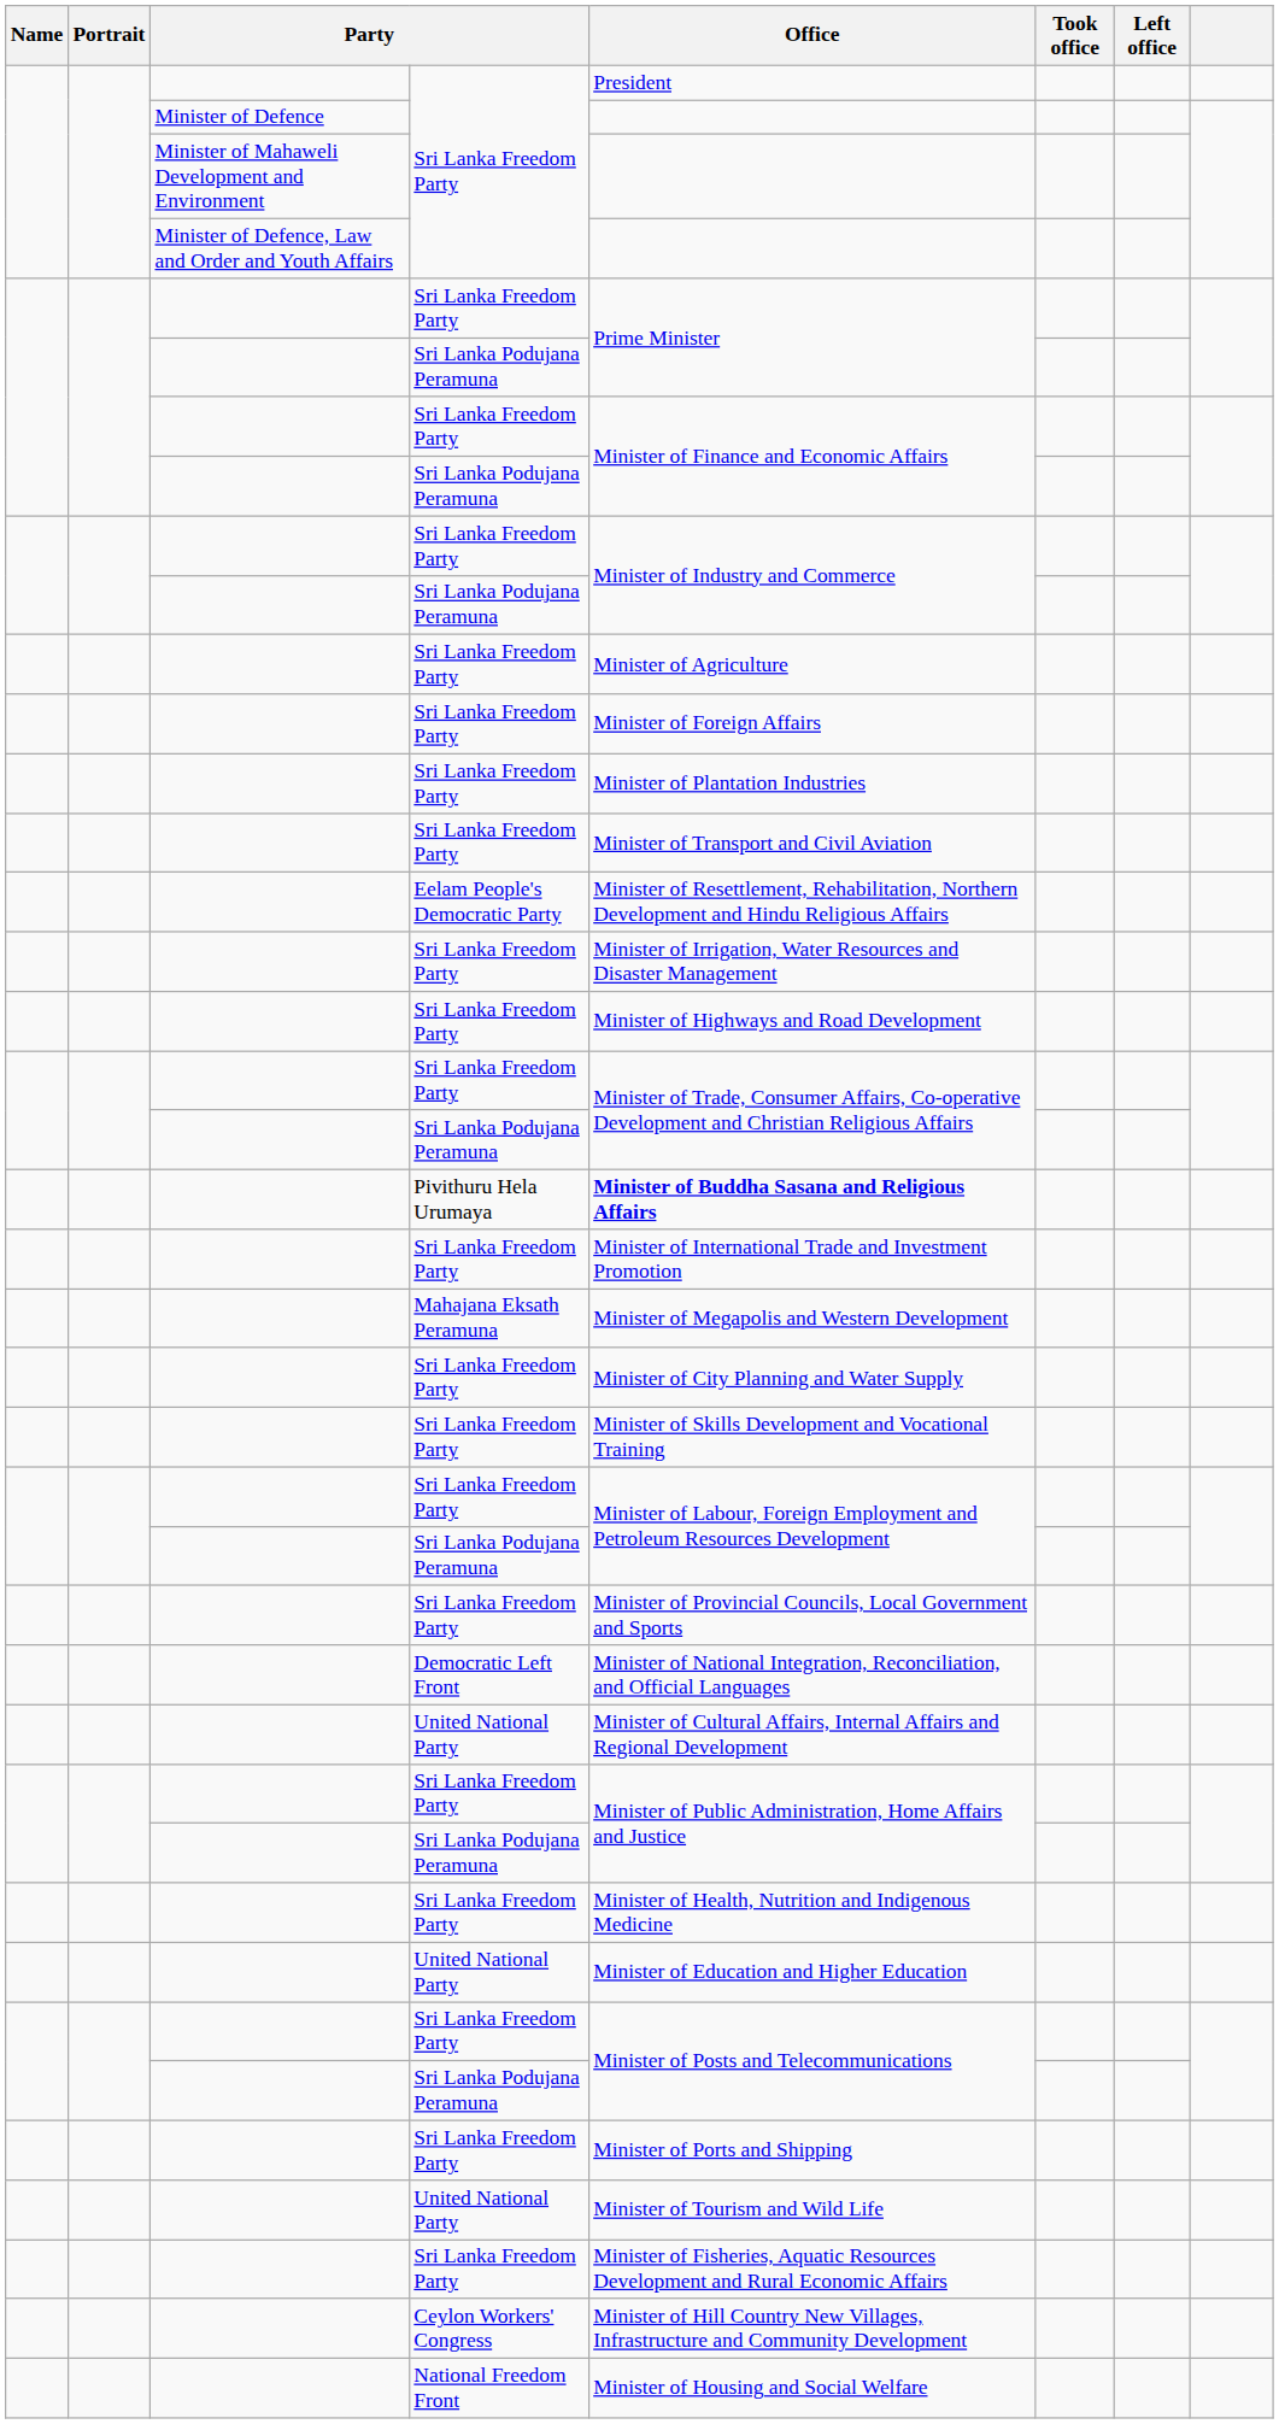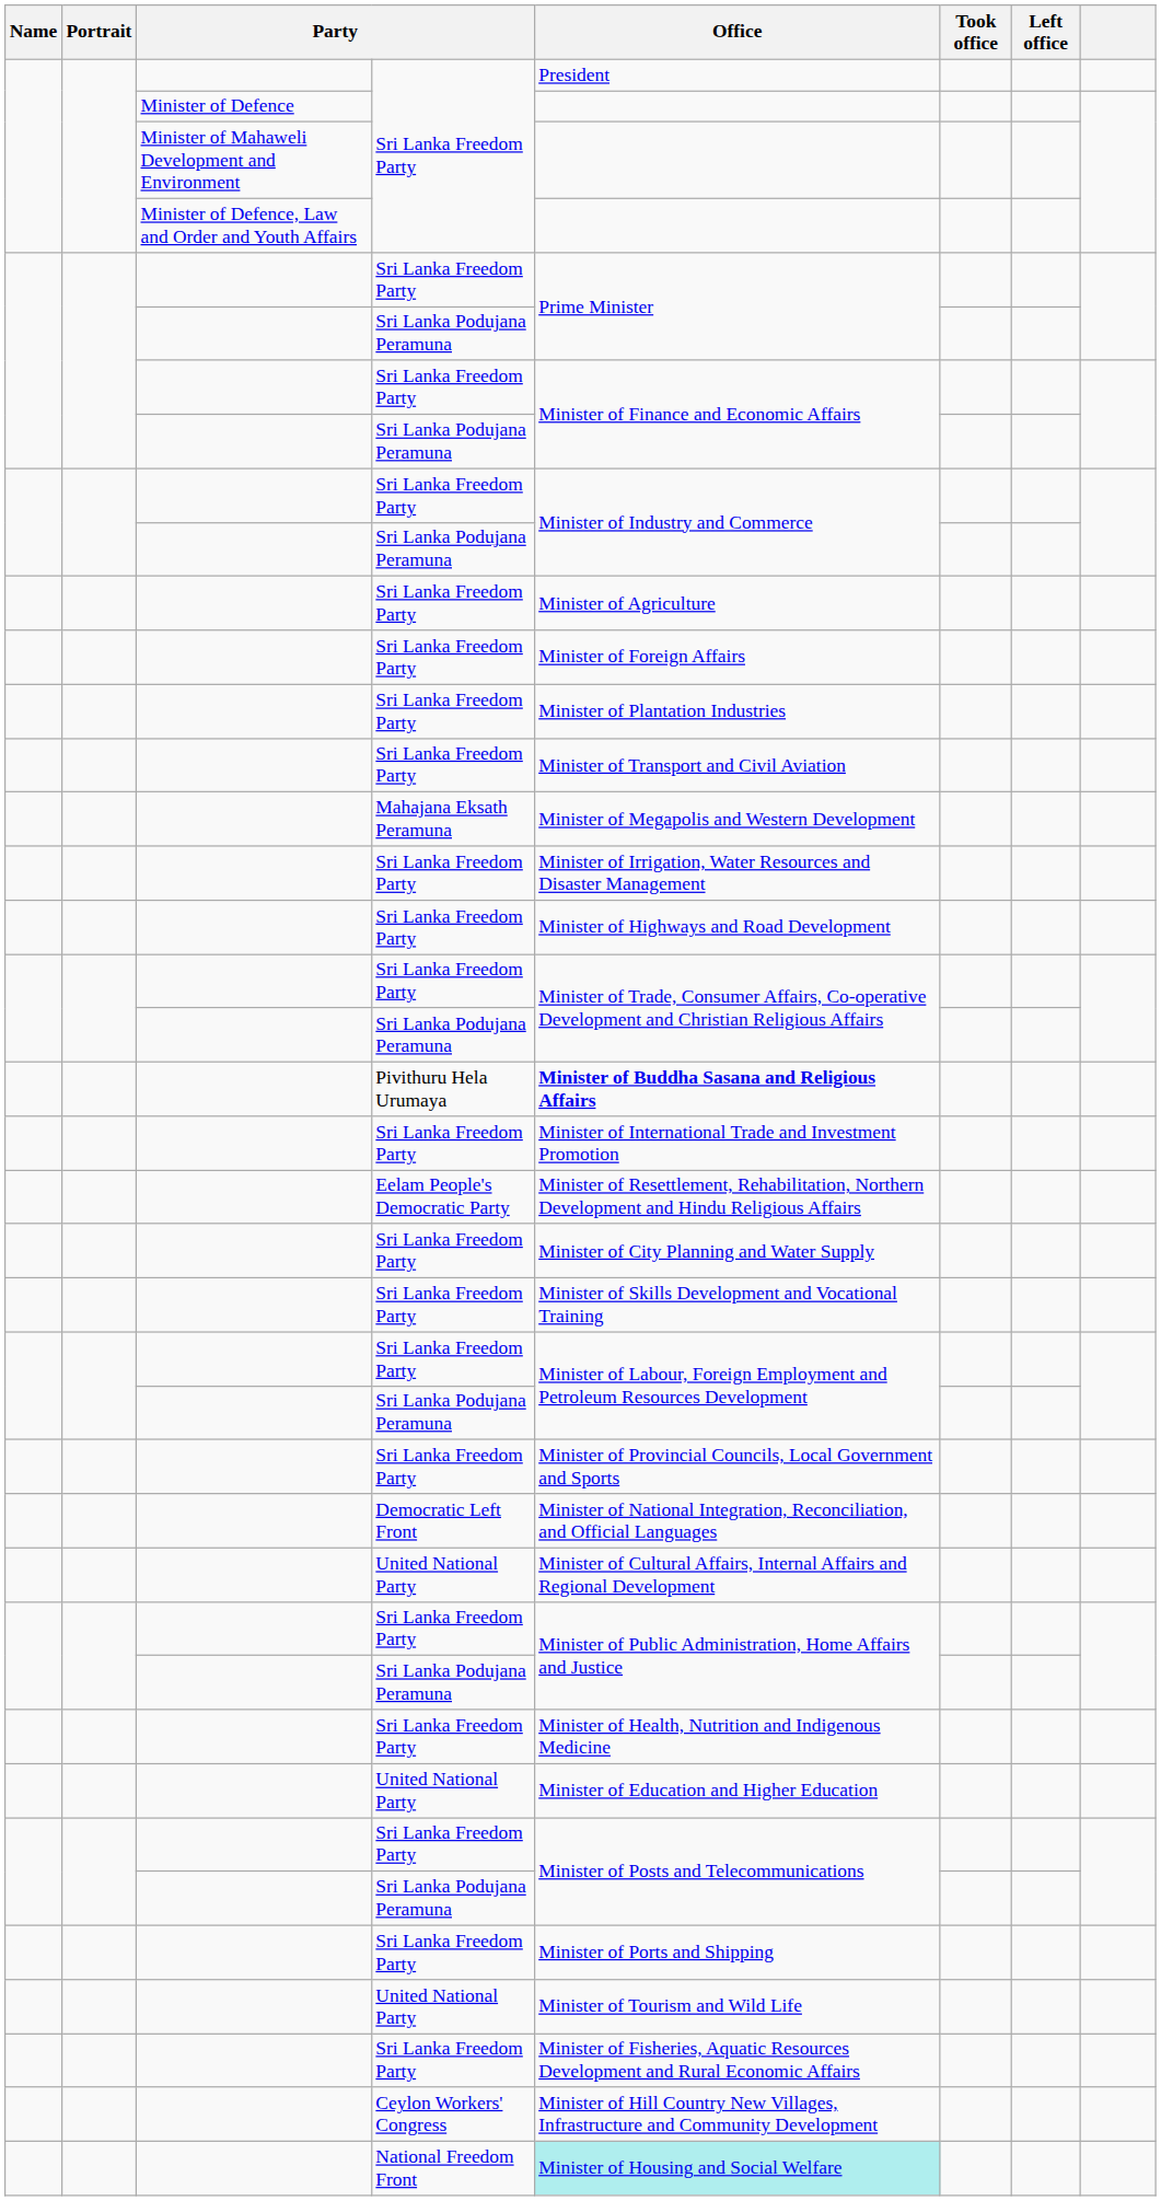rows swapped: Eelam People's Democratic Party <-> Mahajana Eksath Peramuna
National Freedom Front | Office: no background -> paleturquoise background
